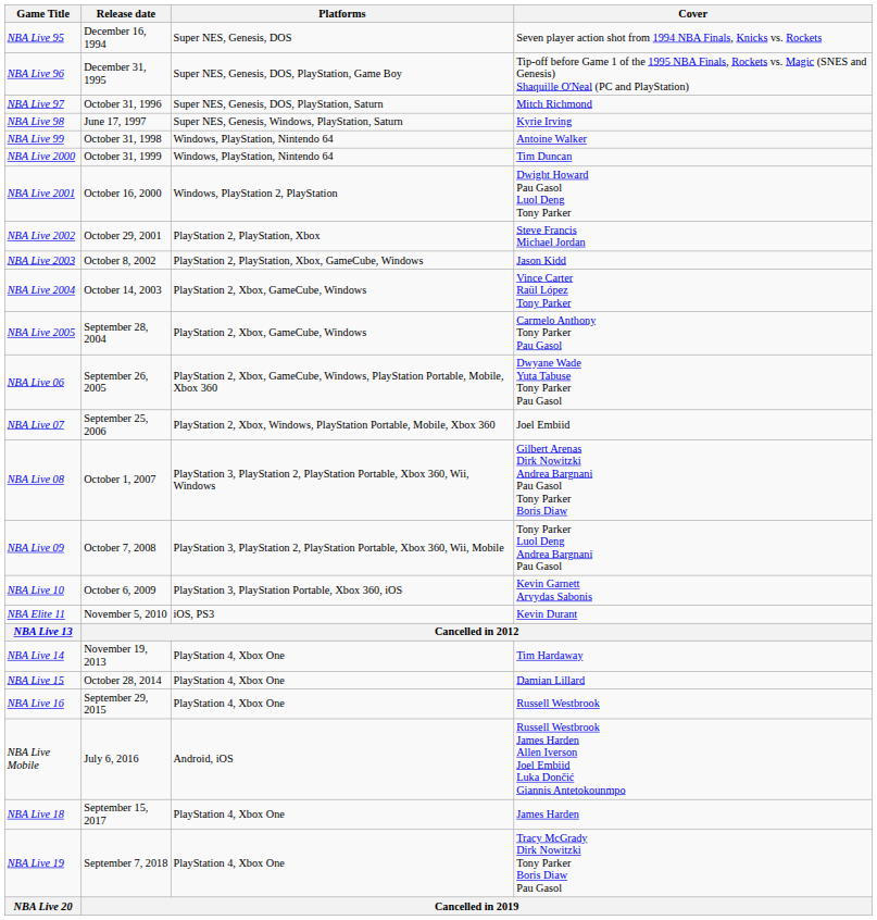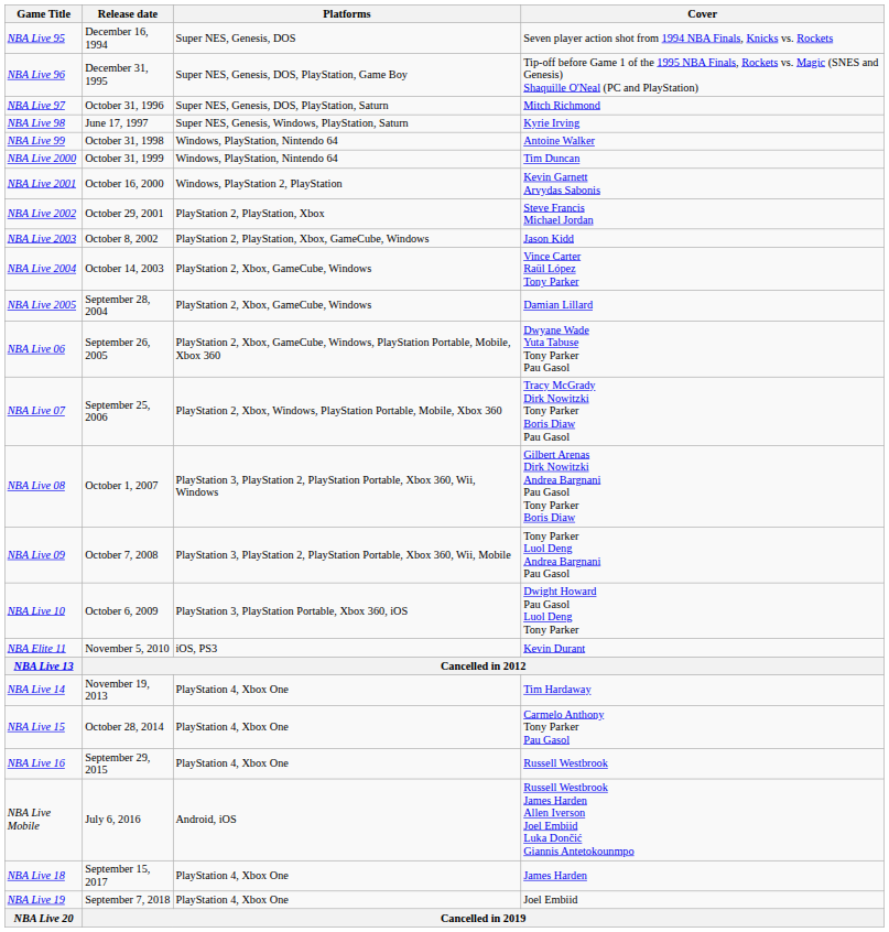NBA Live 2001 | Cover: Dwight Howard Pau Gasol Luol Deng Tony Parker -> Kevin Garnett Arvydas Sabonis
NBA Live 2005 | Cover: Carmelo Anthony Tony Parker Pau Gasol -> Damian Lillard
NBA Live 07 | Cover: Joel Embiid -> Tracy McGrady Dirk Nowitzki Tony Parker Boris Diaw Pau Gasol
NBA Live 10 | Cover: Kevin Garnett Arvydas Sabonis -> Dwight Howard Pau Gasol Luol Deng Tony Parker
NBA Live 15 | Cover: Damian Lillard -> Carmelo Anthony Tony Parker Pau Gasol
NBA Live 19 | Cover: Tracy McGrady Dirk Nowitzki Tony Parker Boris Diaw Pau Gasol -> Joel Embiid
